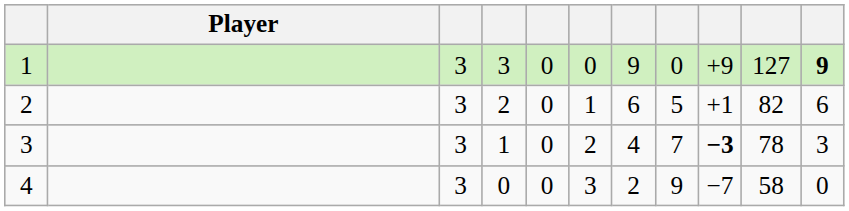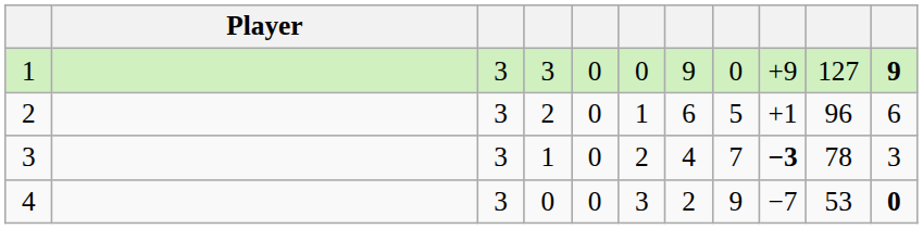row 3 | column 10: 82 -> 96
row 5 | column 10: 58 -> 53
row 5 | column 11: normal -> bold
